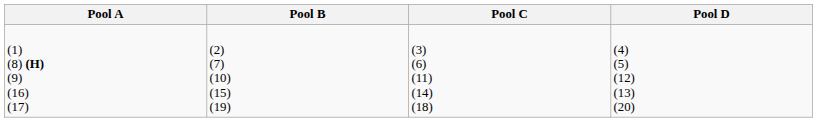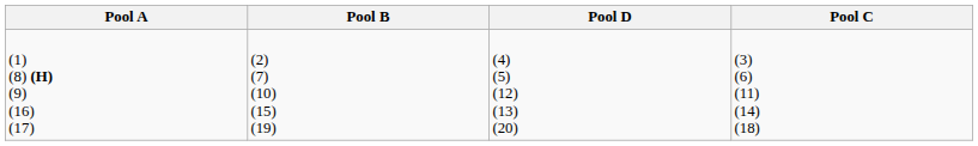columns swapped: Pool C <-> Pool D
